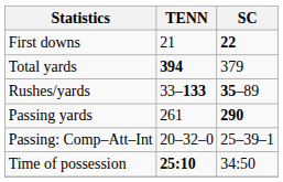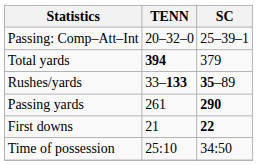rows swapped: First downs <-> Passing: Comp–Att–Int
Time of possession | TENN: bold -> normal
